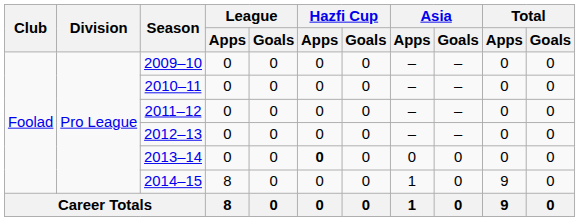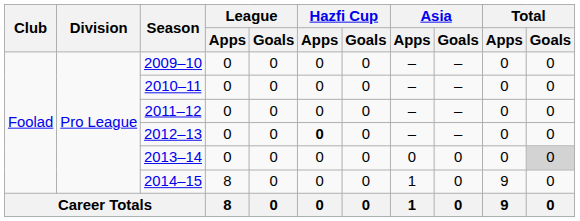2012–13 | Hazfi Cup / Apps: normal -> bold
2013–14 | Hazfi Cup / Apps: bold -> normal
2013–14 | Total / Goals: no background -> lightgrey background
